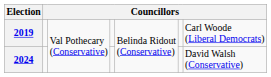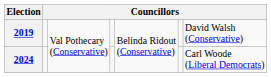2019 | column 7: Carl Woode (Liberal Democrats) -> David Walsh (Conservative)
2024 | column 7: David Walsh (Conservative) -> Carl Woode (Liberal Democrats)
